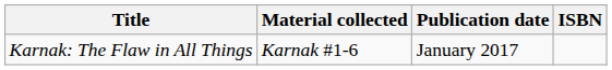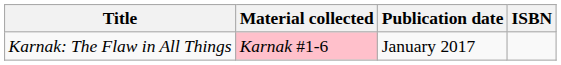row 2 | Material collected: no background -> pink background
